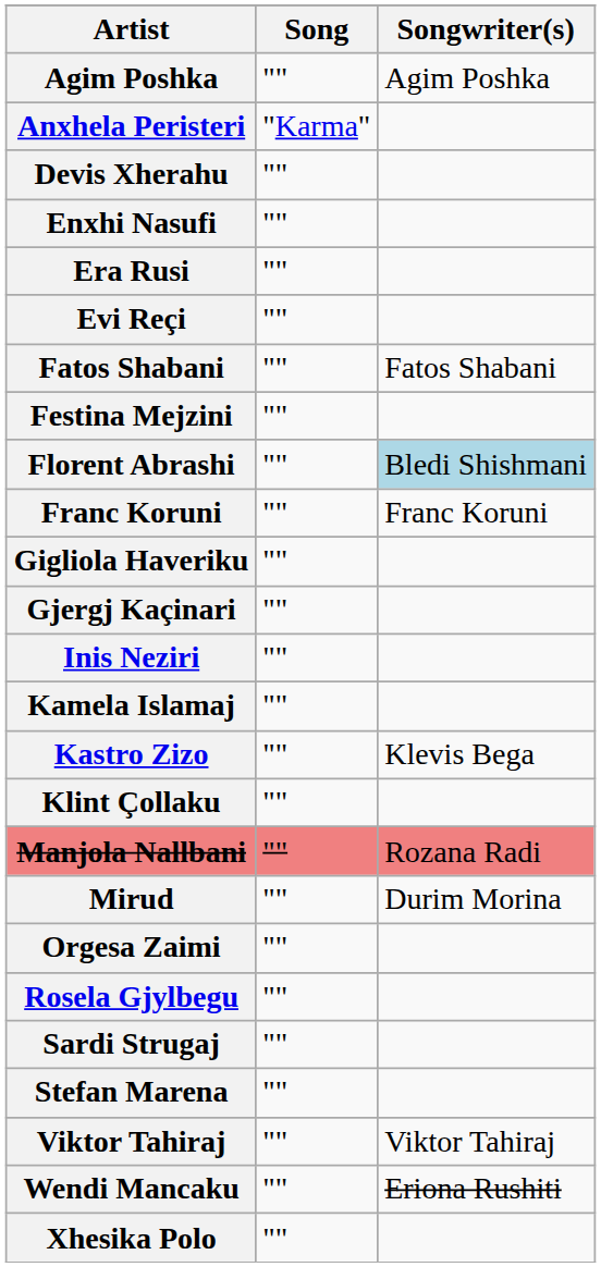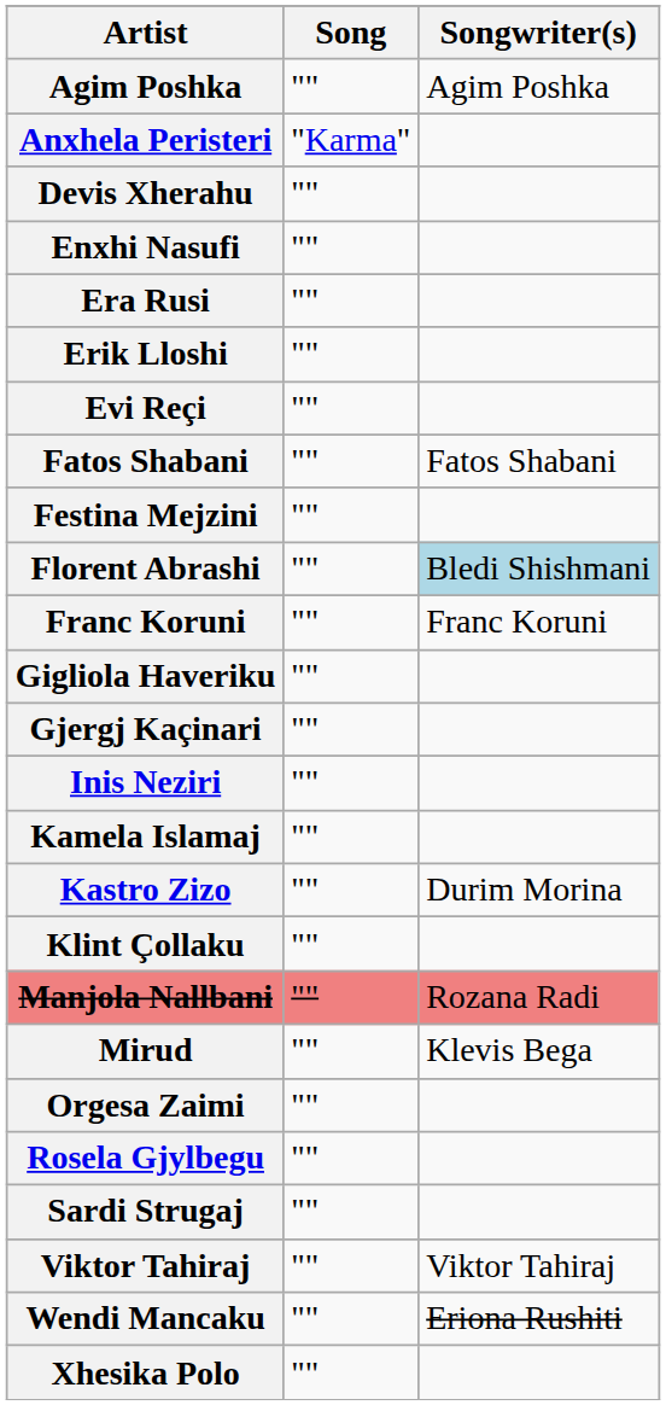+ row: Erik Lloshi | ""
Kastro Zizo | Songwriter(s): Klevis Bega -> Durim Morina
Mirud | Songwriter(s): Durim Morina -> Klevis Bega
- row: Stefan Marena | ""
